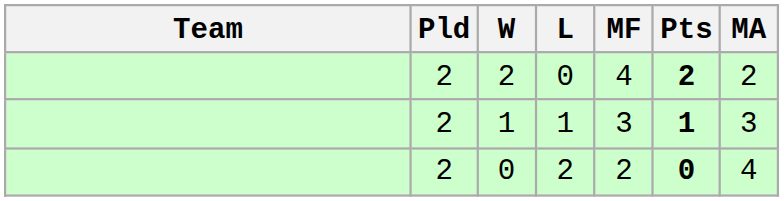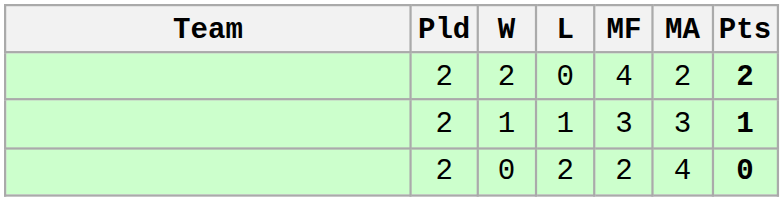columns swapped: MA <-> Pts
